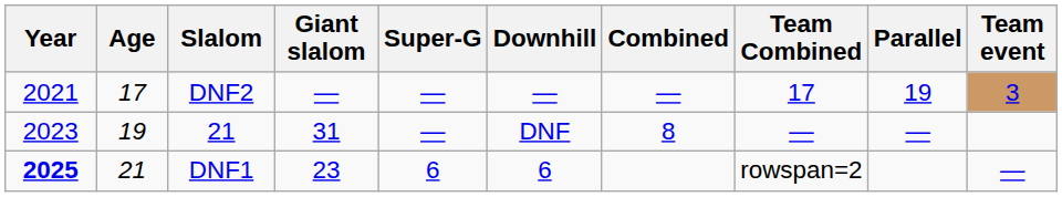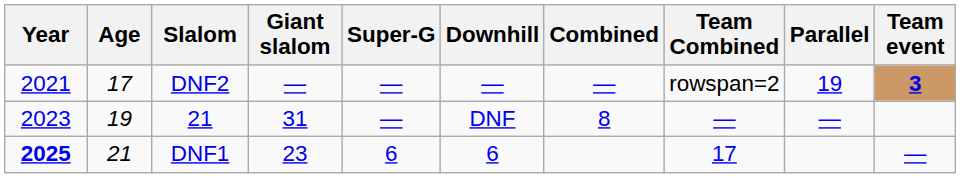DNF2 | Team Combined: 17 -> rowspan=2
DNF2 | Team event: normal -> bold
DNF1 | Team Combined: rowspan=2 -> 17
